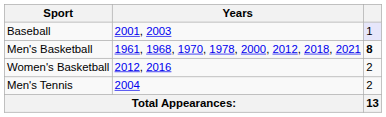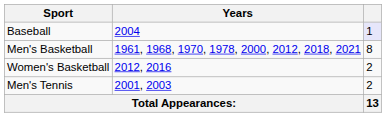Baseball | Years: 2001, 2003 -> 2004
Men's Basketball | column 3: bold -> normal
Men's Tennis | Years: 2004 -> 2001, 2003
